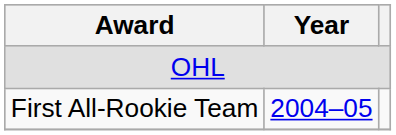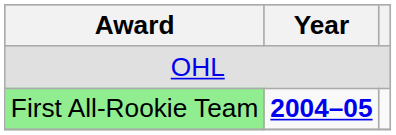First All-Rookie Team | Award: no background -> lightgreen background
First All-Rookie Team | Year: normal -> bold
